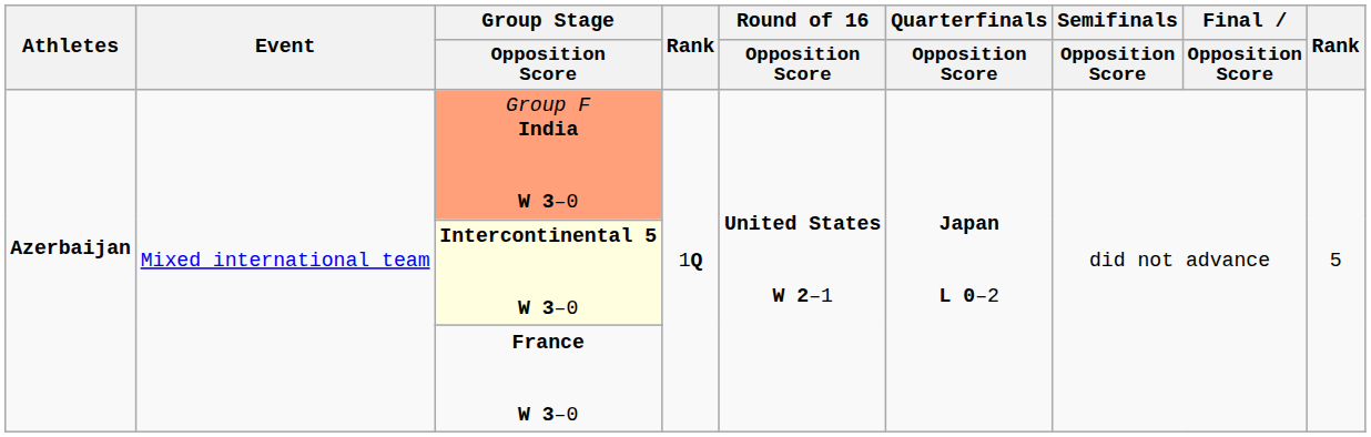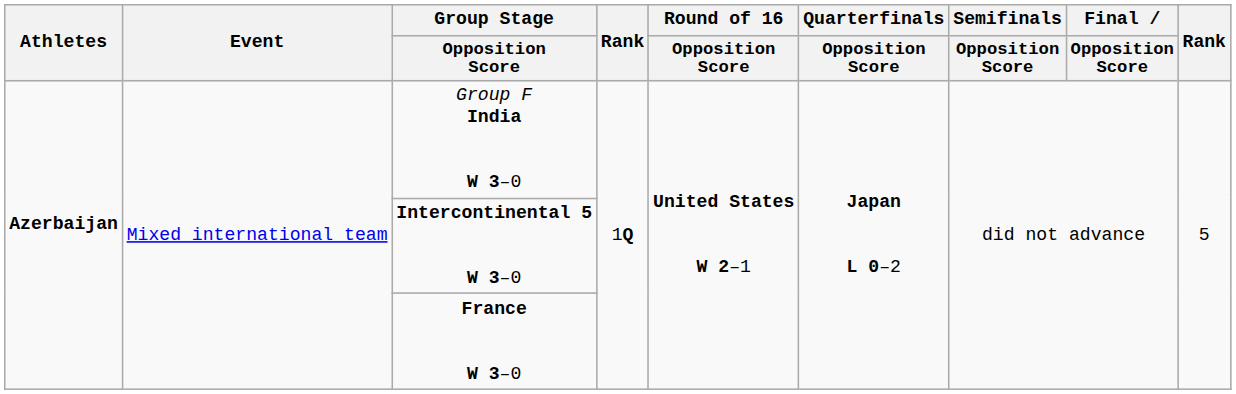Group F India W 3–0 | Group Stage / Opposition Score: lightsalmon background -> no background
Intercontinental 5 W 3–0 | Group Stage / Opposition Score: lightyellow background -> no background
